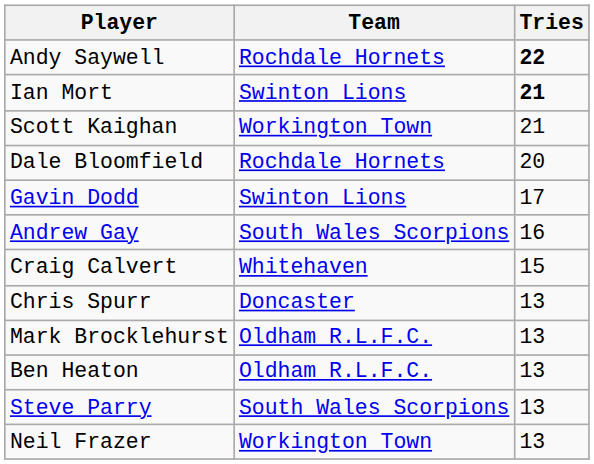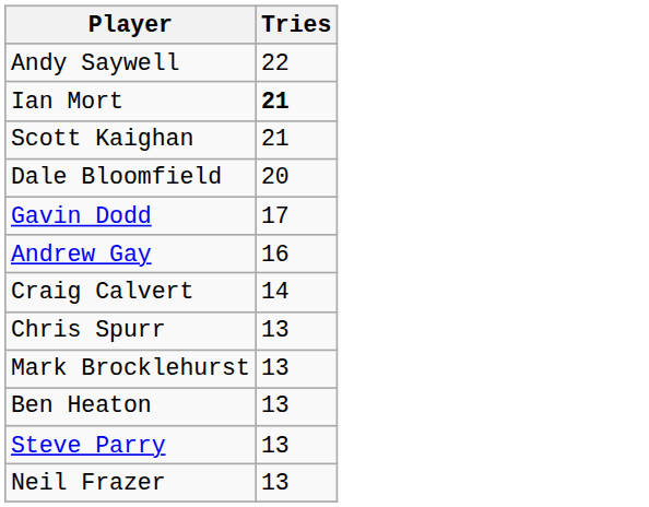- column: Team | Rochdale Hornets | Swinton Lions | Workington Town | Rochdale Hornets | Swinton Lions | South Wales Scorpions | Whitehaven | Doncaster | Oldham R.L.F.C. | Oldham R.L.F.C. | South Wales Scorpions | Workington Town
Andy Saywell | Tries: bold -> normal
Craig Calvert | Tries: 15 -> 14
